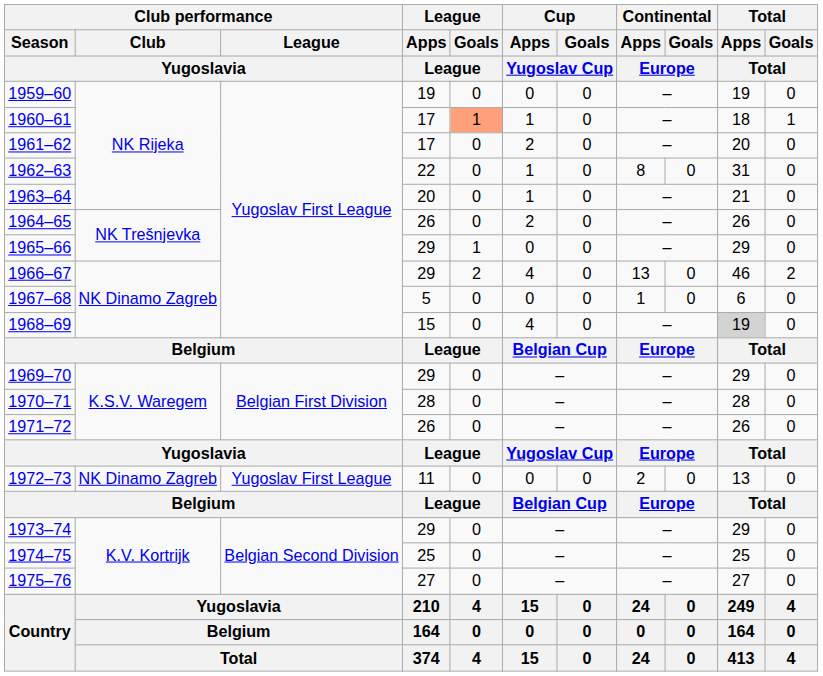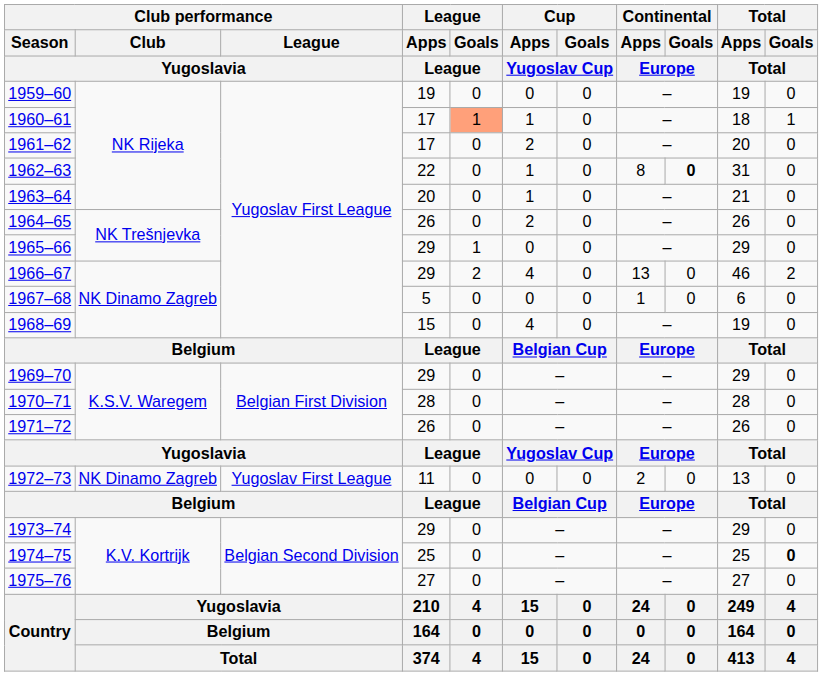1962–63 | Continental / Goals / Europe: normal -> bold
1968–69 | Total / Apps / Total: lightgrey background -> no background
1974–75 | Total / Goals / Total: normal -> bold
